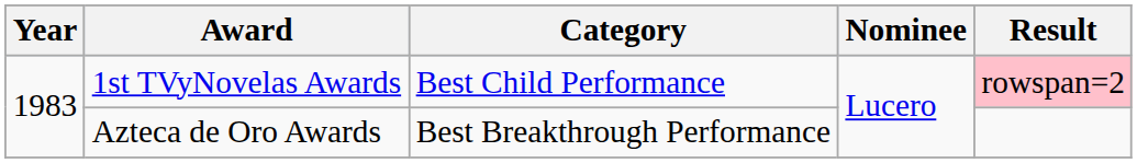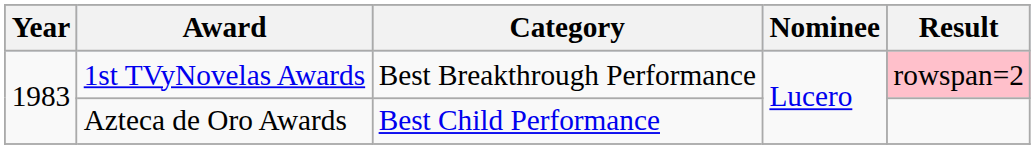1st TVyNovelas Awards | Category: Best Child Performance -> Best Breakthrough Performance
Azteca de Oro Awards | Category: Best Breakthrough Performance -> Best Child Performance
